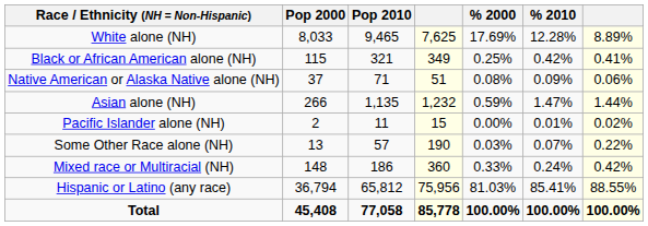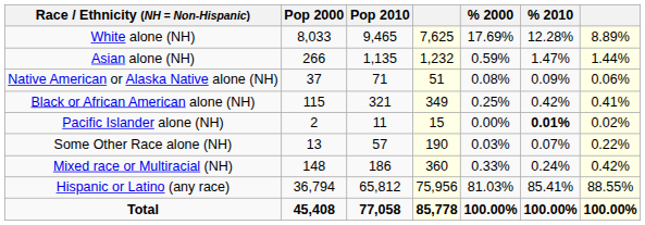rows swapped: Black or African American alone (NH) <-> Asian alone (NH)
Pacific Islander alone (NH) | % 2010: normal -> bold
